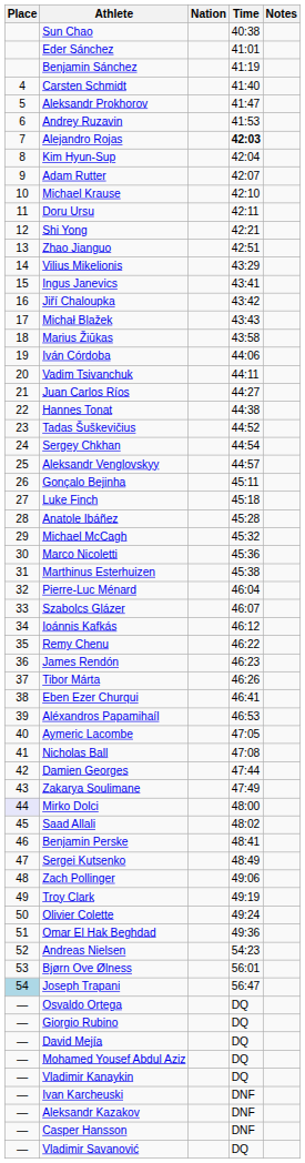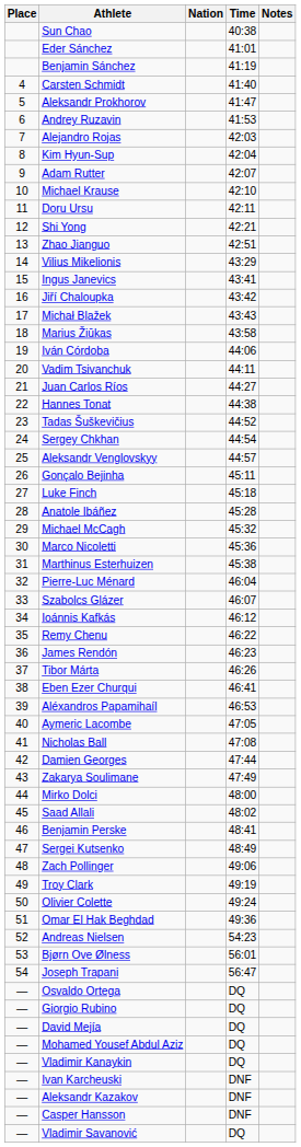Alejandro Rojas | Time: bold -> normal
Mirko Dolci | Place: lavender background -> no background
Joseph Trapani | Place: lightblue background -> no background
